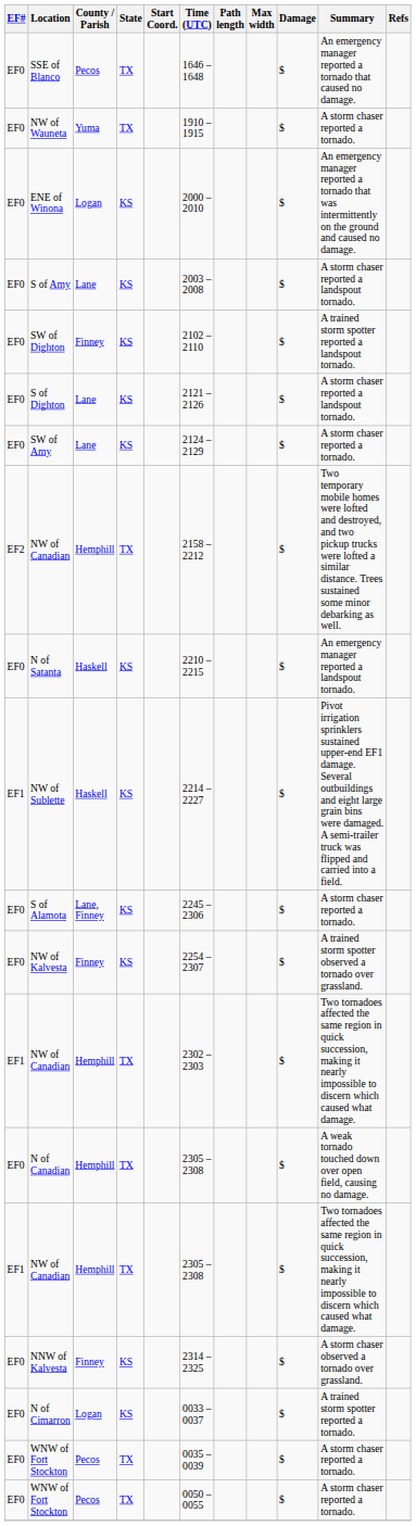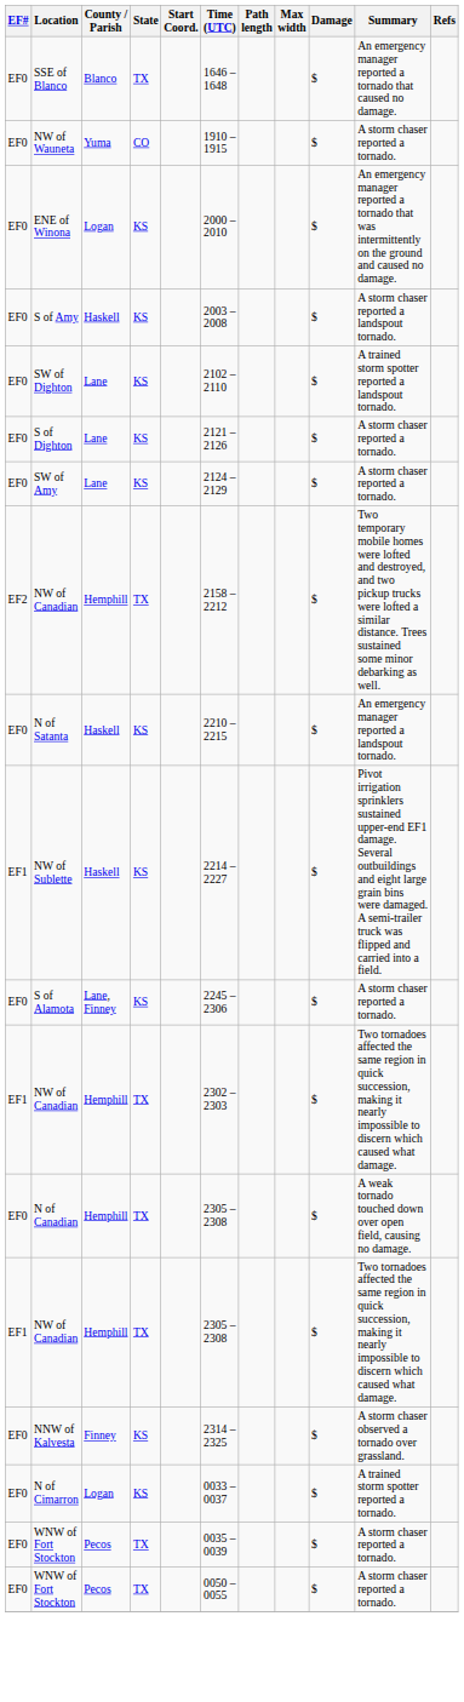SSE of Blanco | County / Parish: Pecos -> Blanco
NW of Wauneta | State: TX -> CO
S of Amy | County / Parish: Lane -> Haskell
SW of Dighton | County / Parish: Finney -> Lane
S of Dighton | Summary: A storm chaser reported a landspout tornado. -> A storm chaser reported a tornado.
- row: EF0 | NW of Kalvesta | Finney | KS | 2254 – 2307 | $ | A trained storm spotter observed a tornado over grassland.
